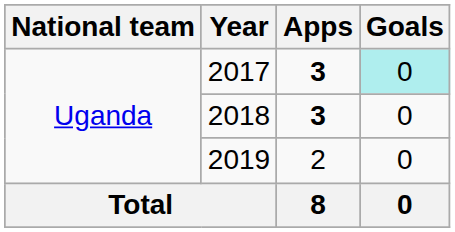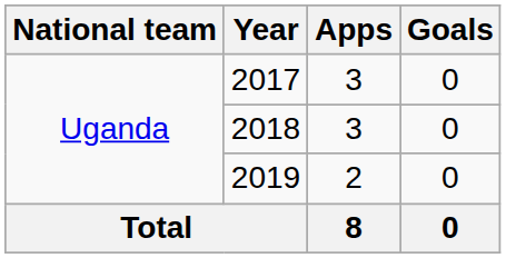2017 | Apps: bold -> normal
2017 | Goals: paleturquoise background -> no background
2018 | Apps: bold -> normal
